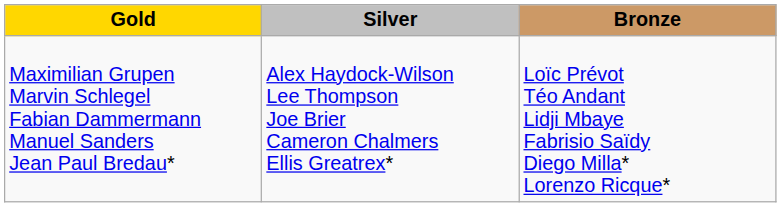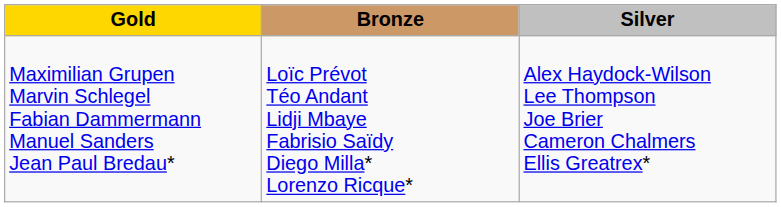columns swapped: Silver <-> Bronze
